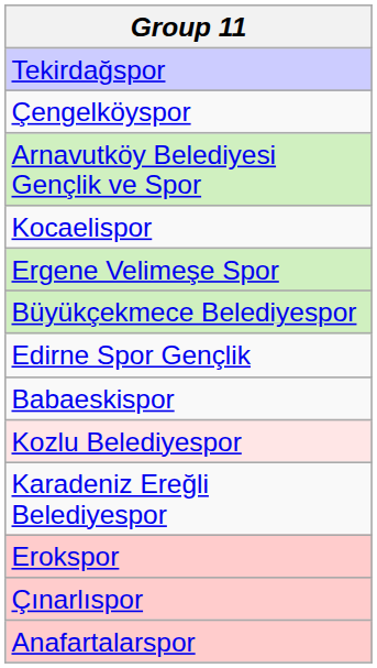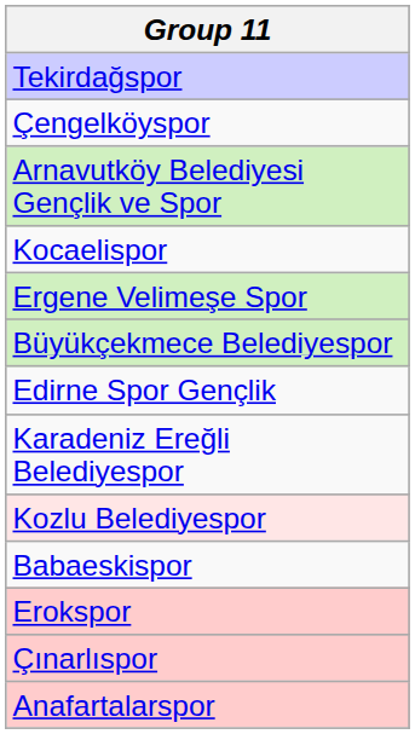row 9 | column 1: Babaeskispor -> Karadeniz Ereğli Belediyespor
row 11 | column 1: Karadeniz Ereğli Belediyespor -> Babaeskispor
